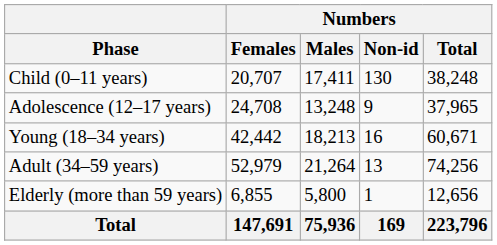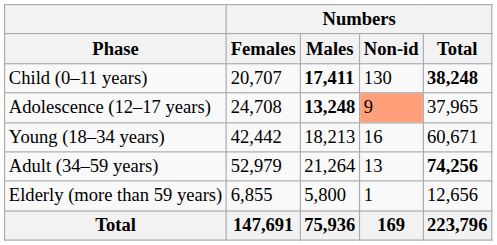Child (0–11 years) | Numbers / Males: normal -> bold
Child (0–11 years) | Numbers / Total: normal -> bold
Adolescence (12–17 years) | Numbers / Males: normal -> bold
Adolescence (12–17 years) | Numbers / Non-id: no background -> lightsalmon background
Adult (34–59 years) | Numbers / Total: normal -> bold
